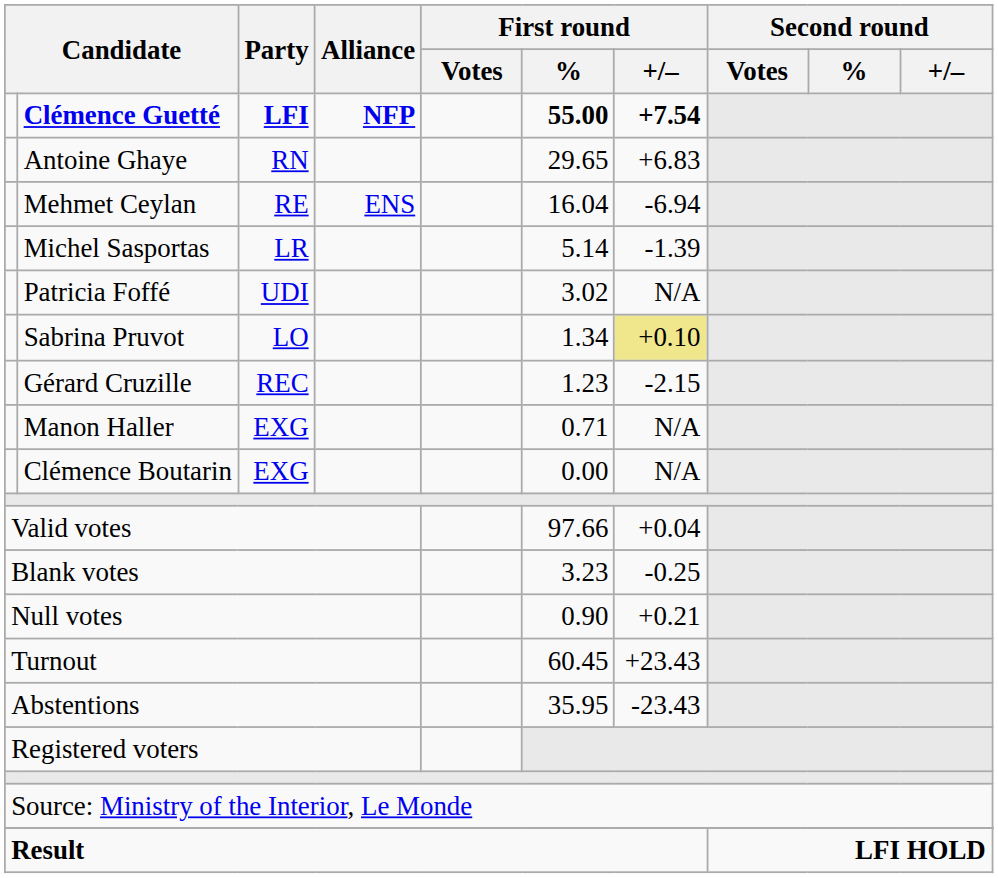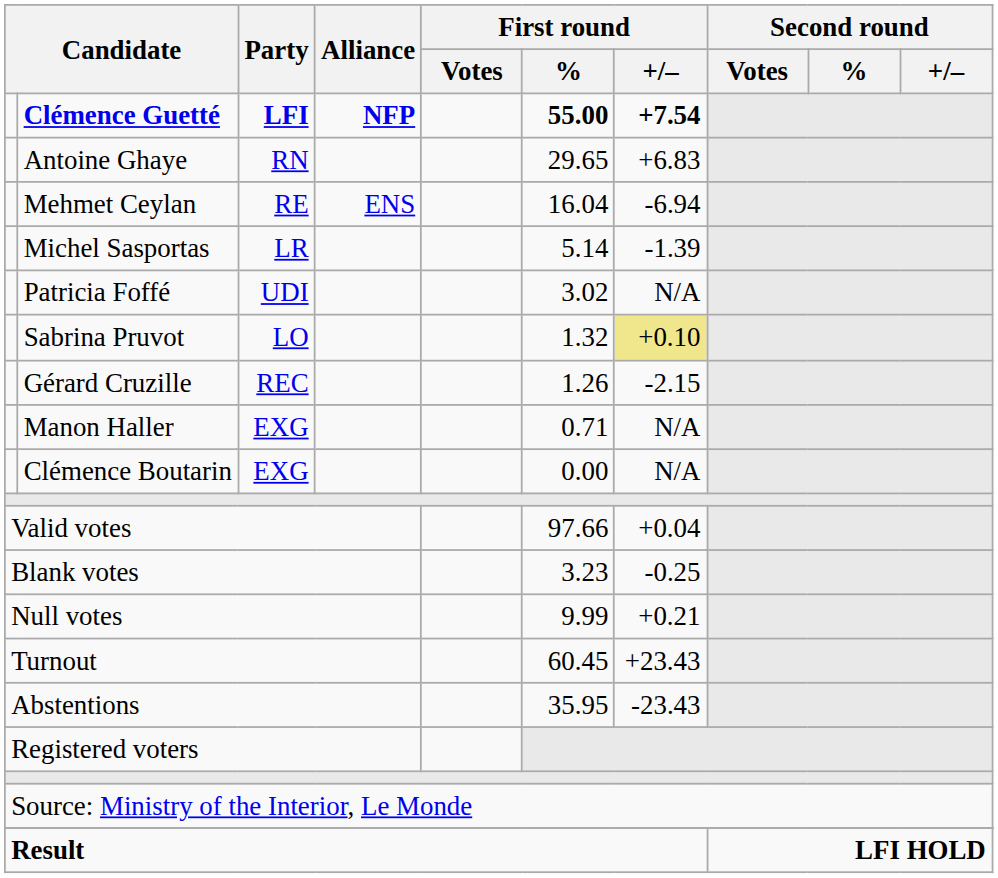Sabrina Pruvot | First round / %: 1.34 -> 1.32
Gérard Cruzille | First round / %: 1.23 -> 1.26
Null votes | First round / %: 0.90 -> 9.99
